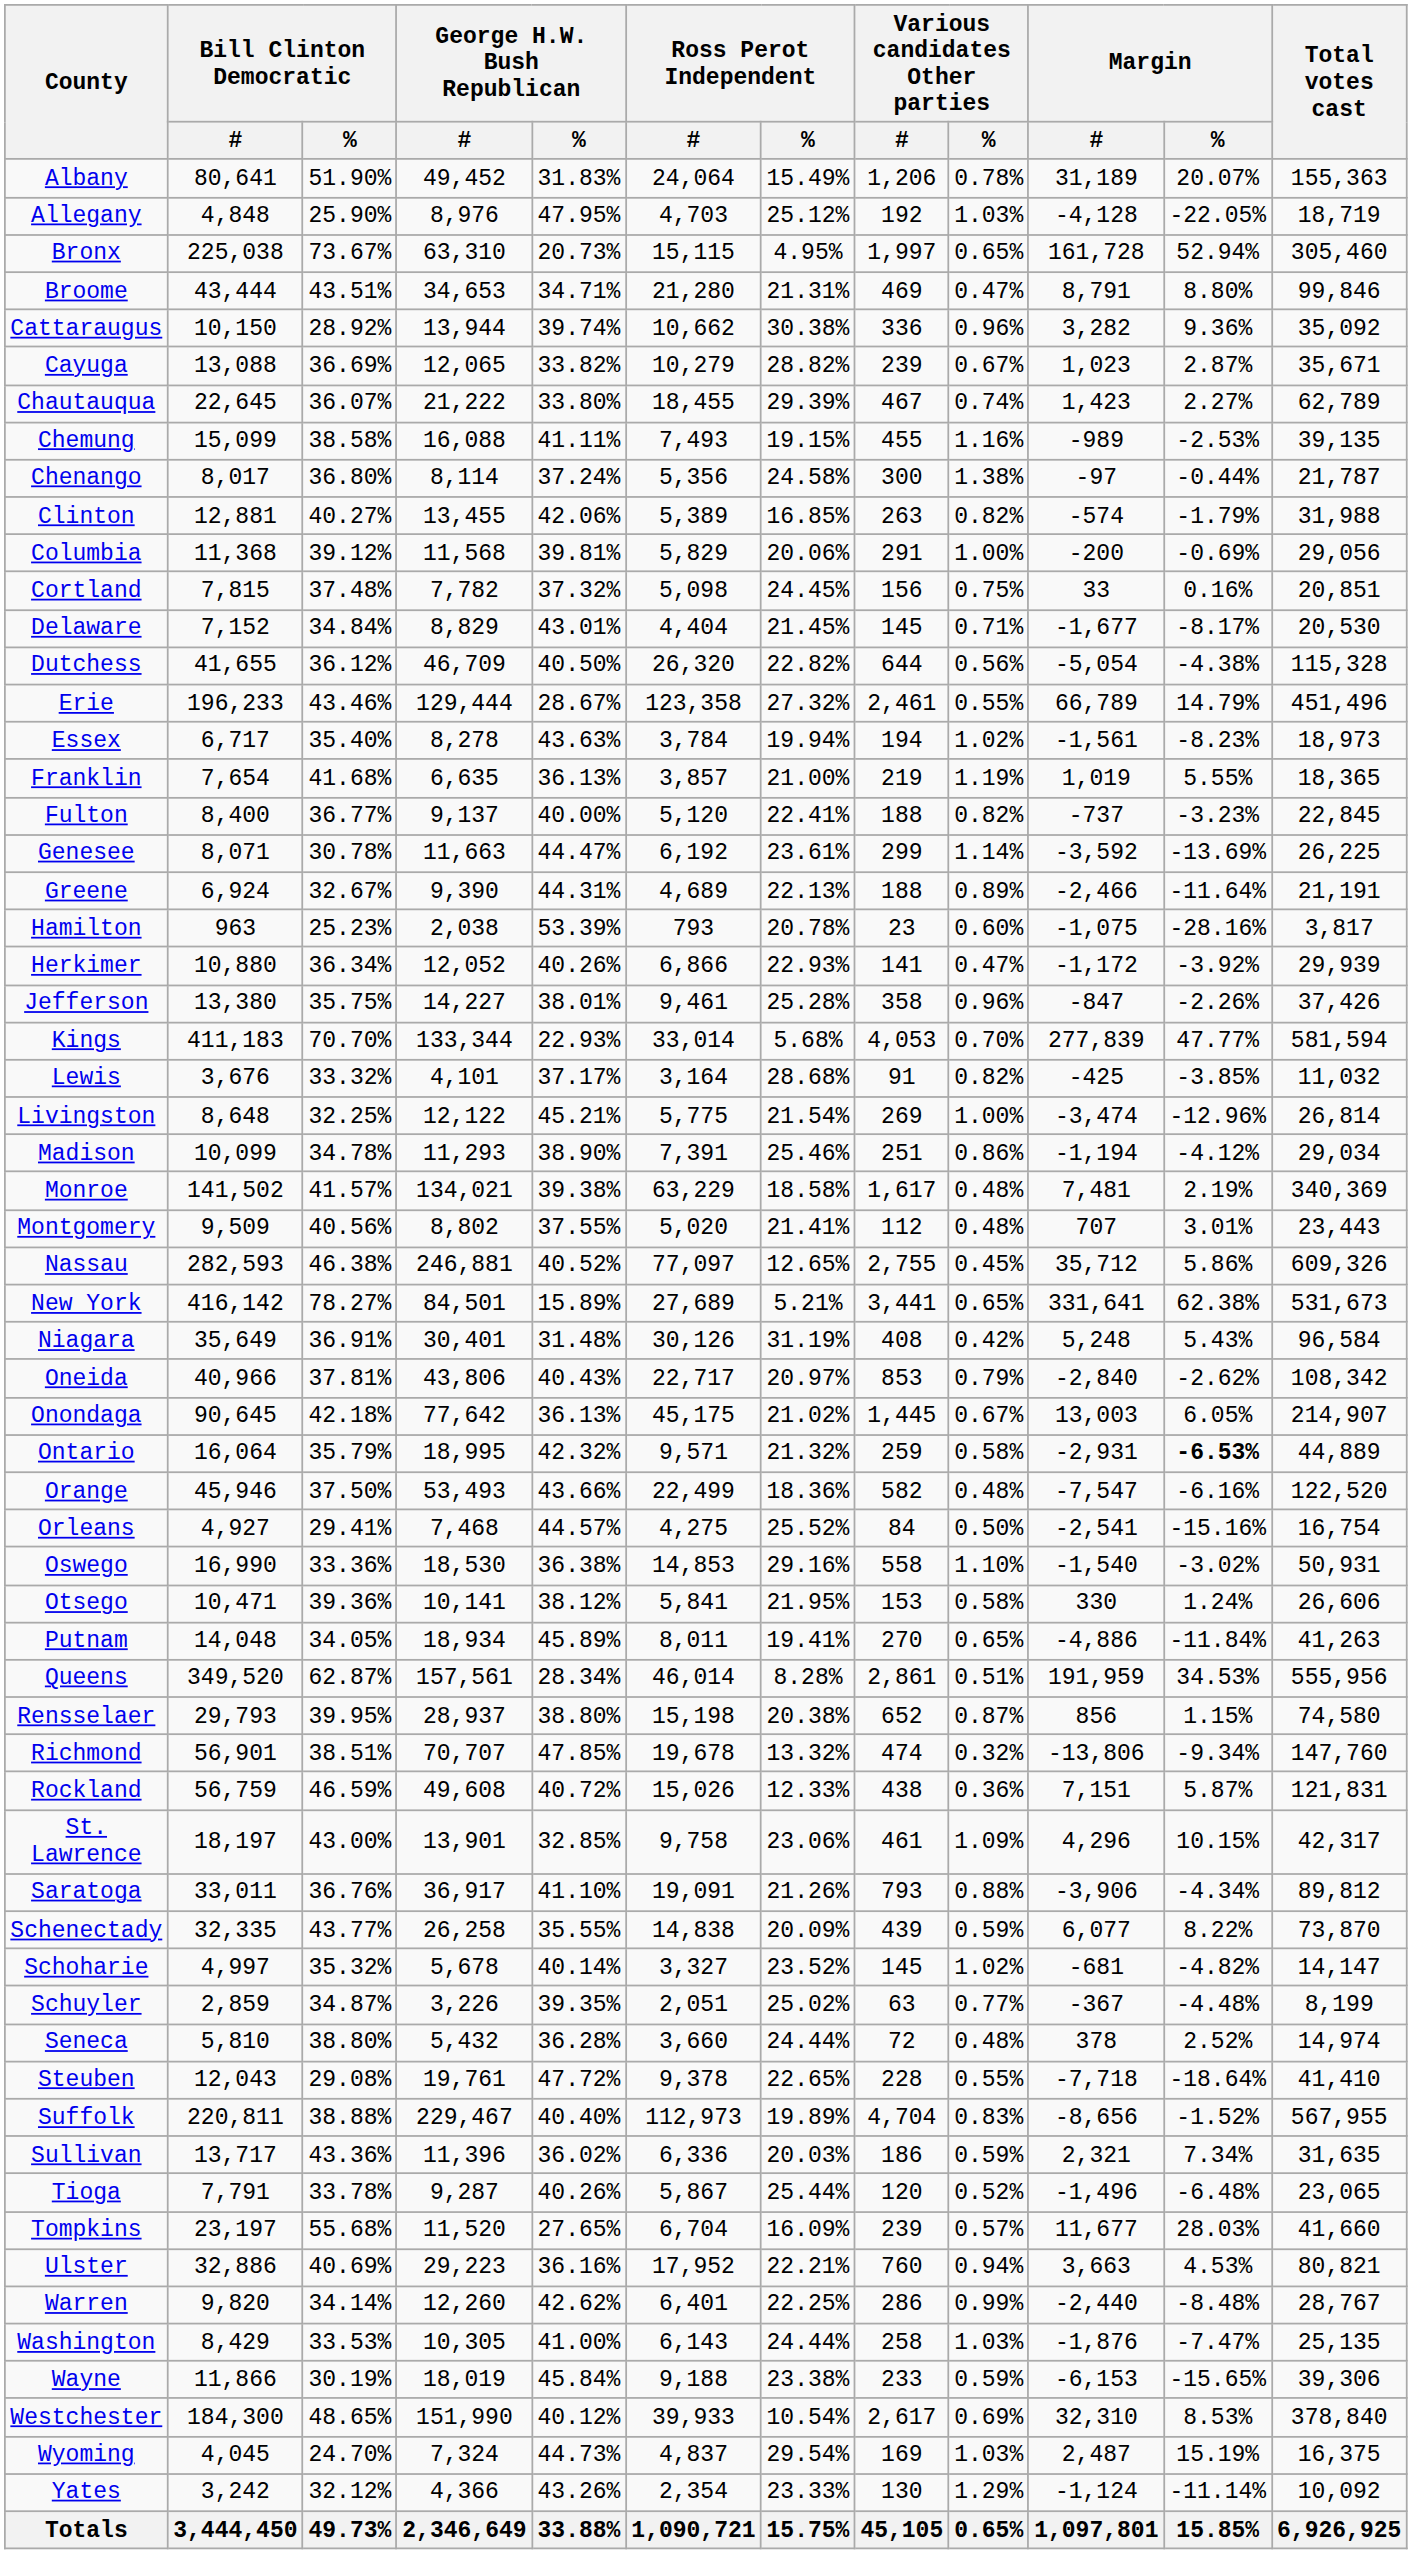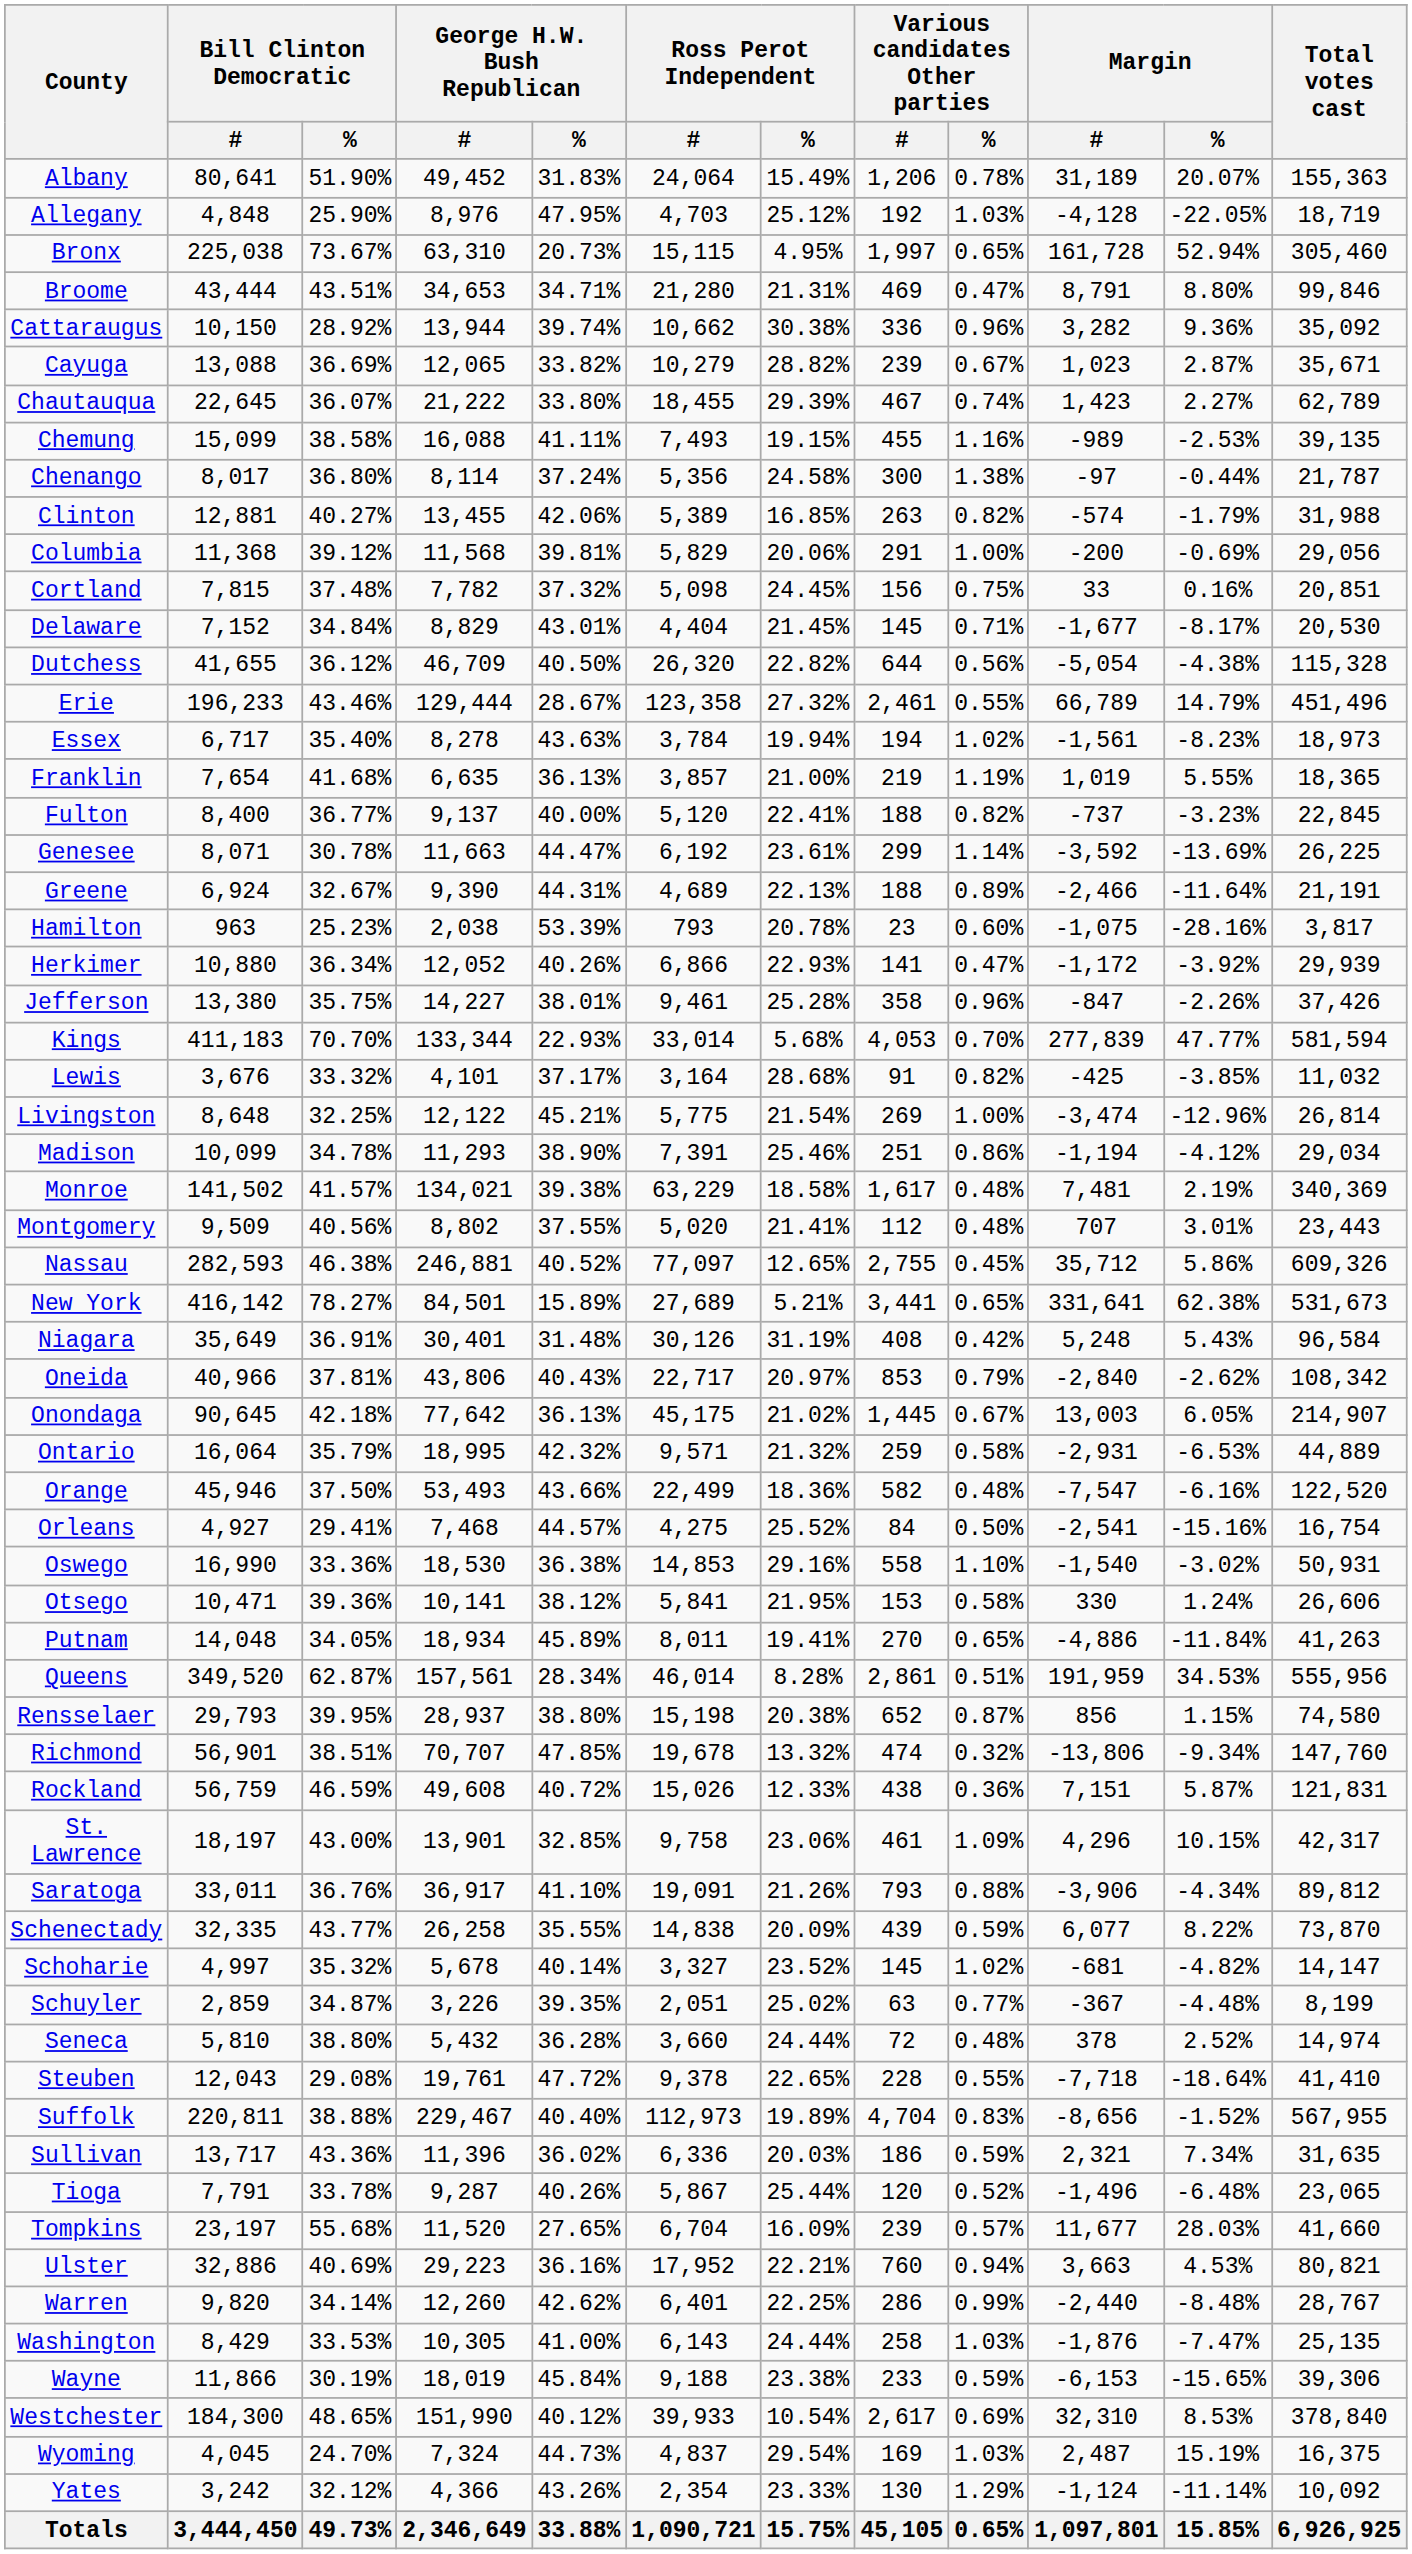Ontario | Margin / %: bold -> normal
